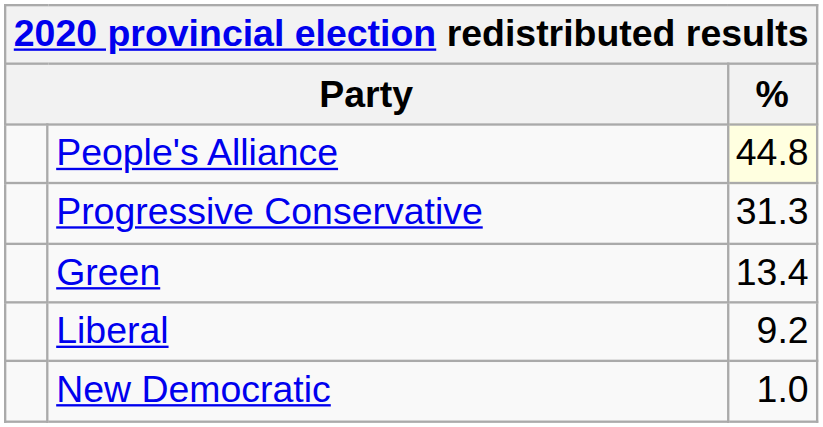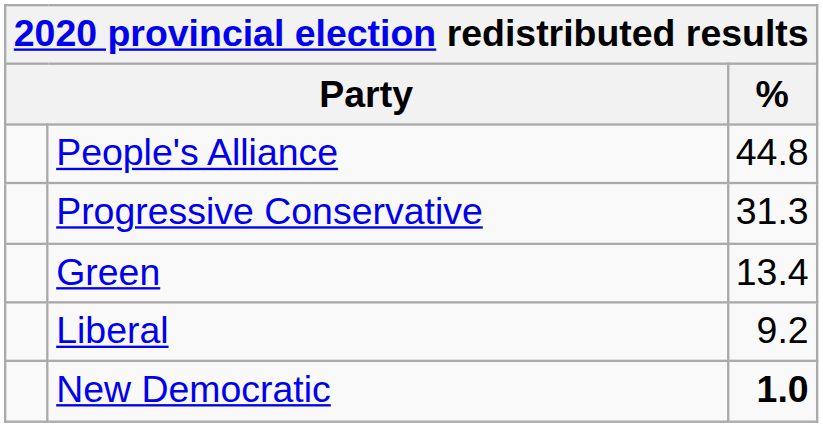People's Alliance | %: lightyellow background -> no background
New Democratic | %: normal -> bold
